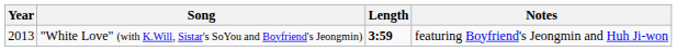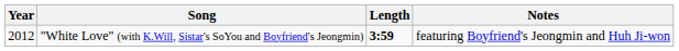row 2 | Year: 2013 -> 2012
